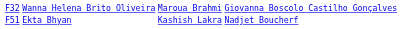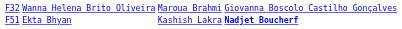Ekta Bhyan | column 4: normal -> bold
